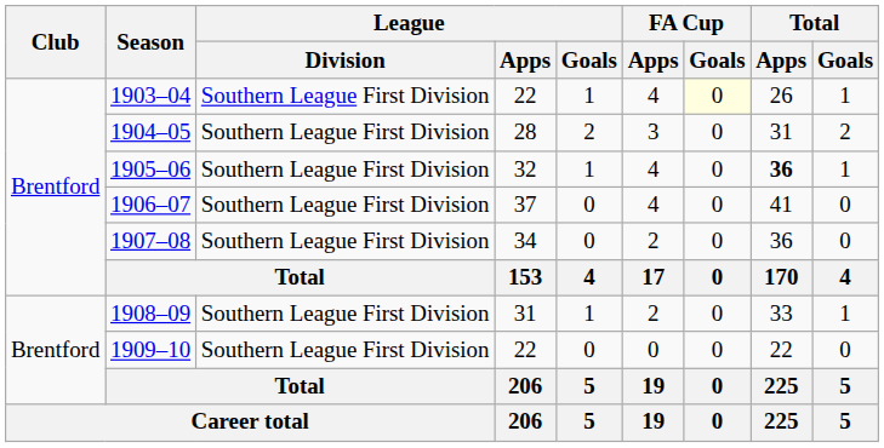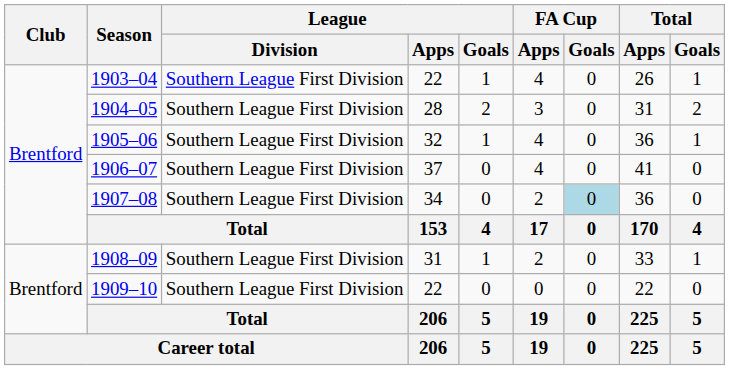1903–04 | FA Cup / Goals: lightyellow background -> no background
1905–06 | Total / Apps: bold -> normal
1907–08 | FA Cup / Goals: no background -> lightblue background
